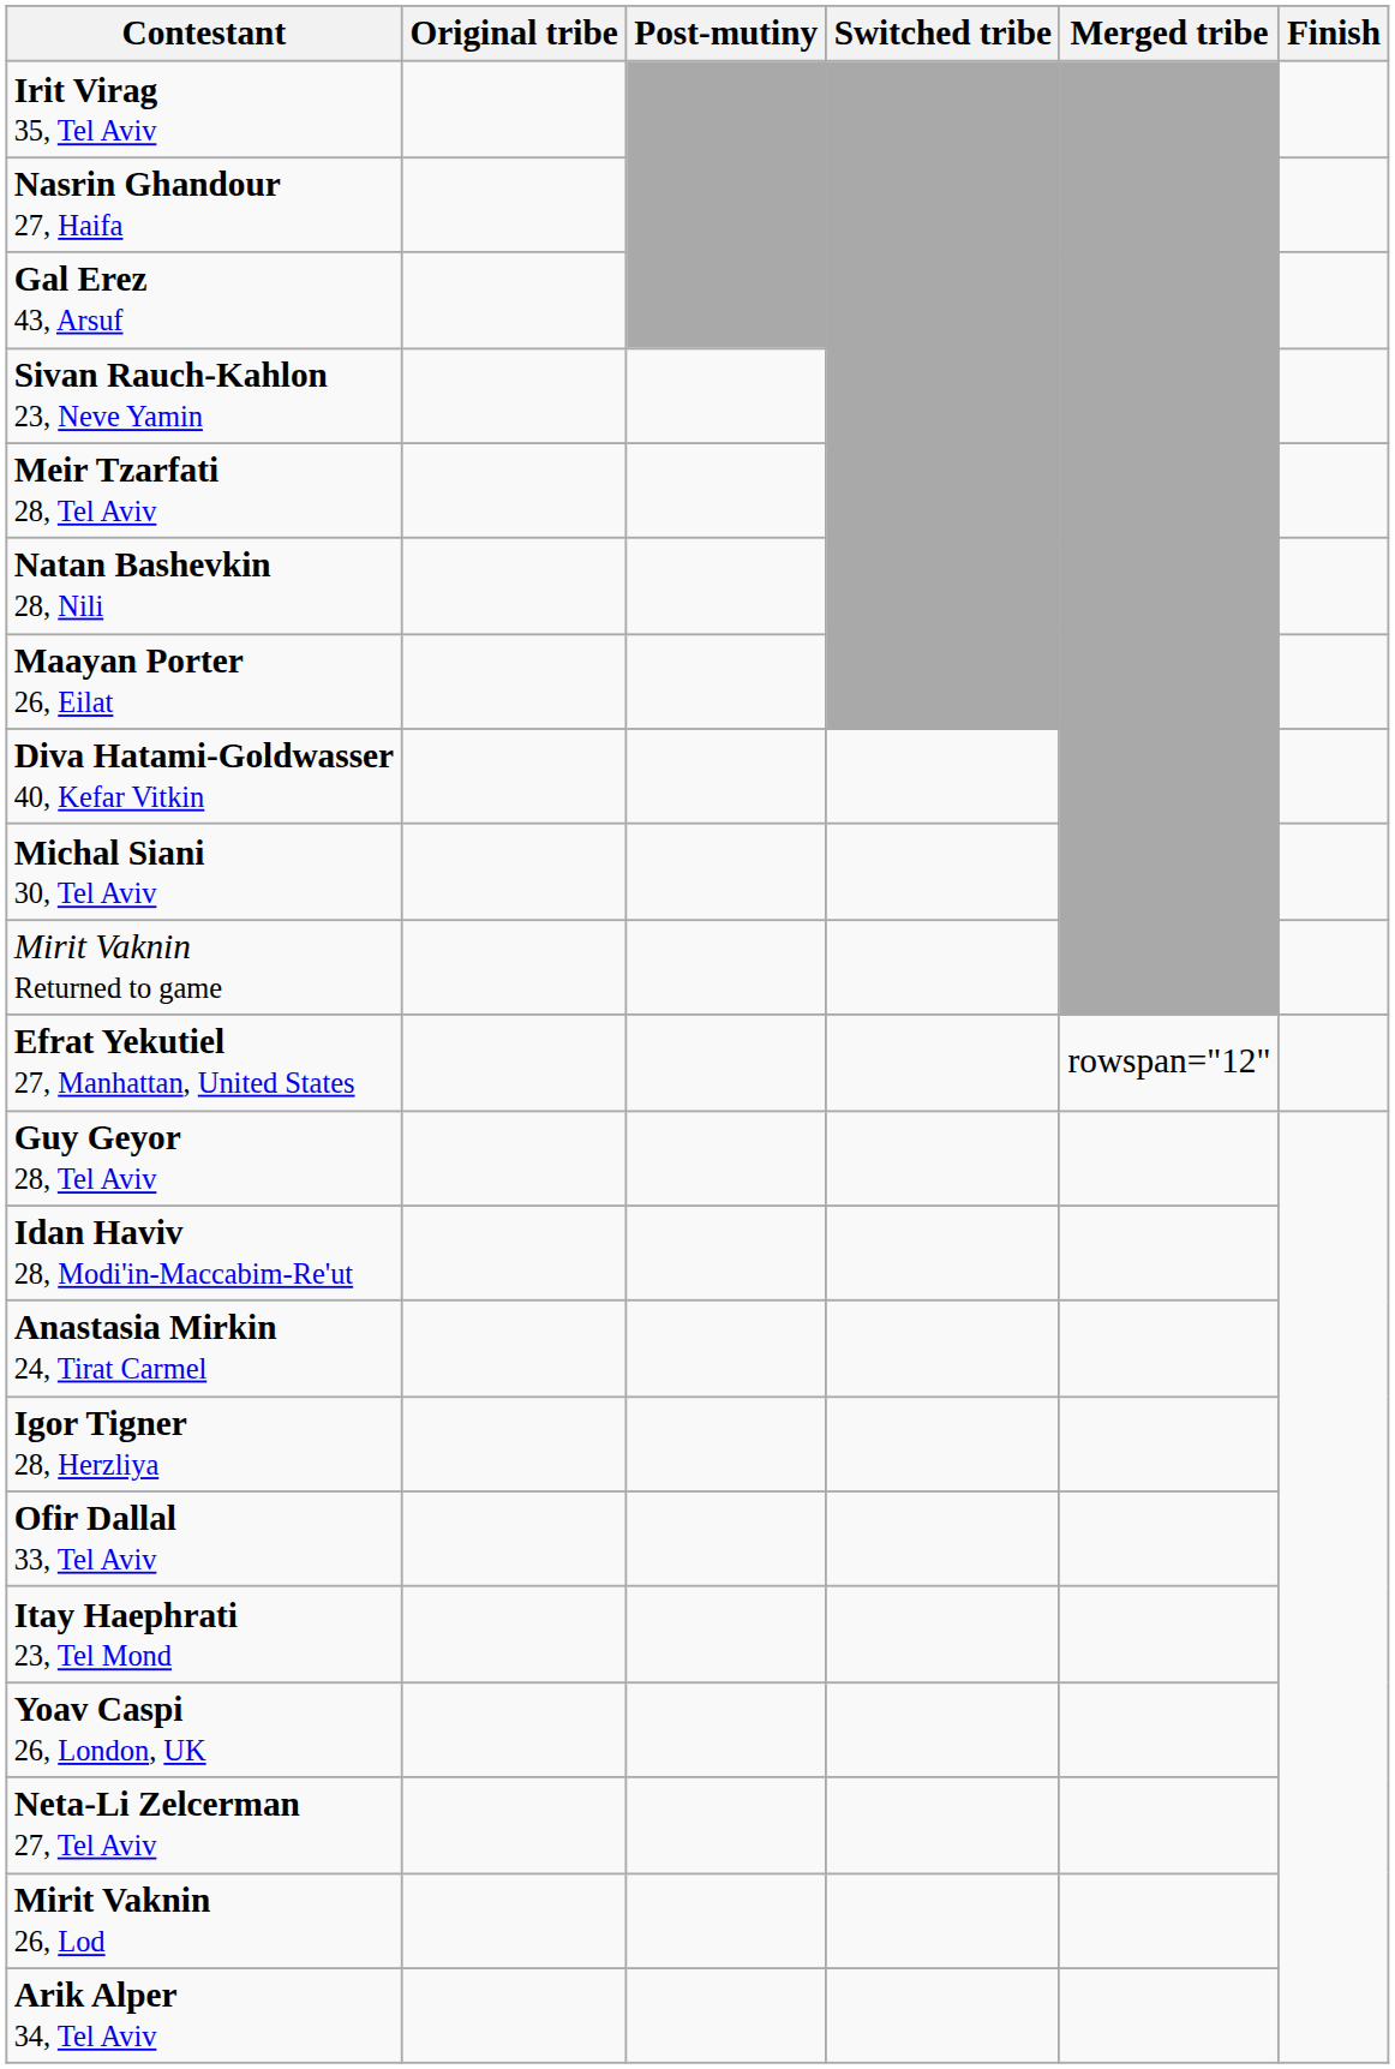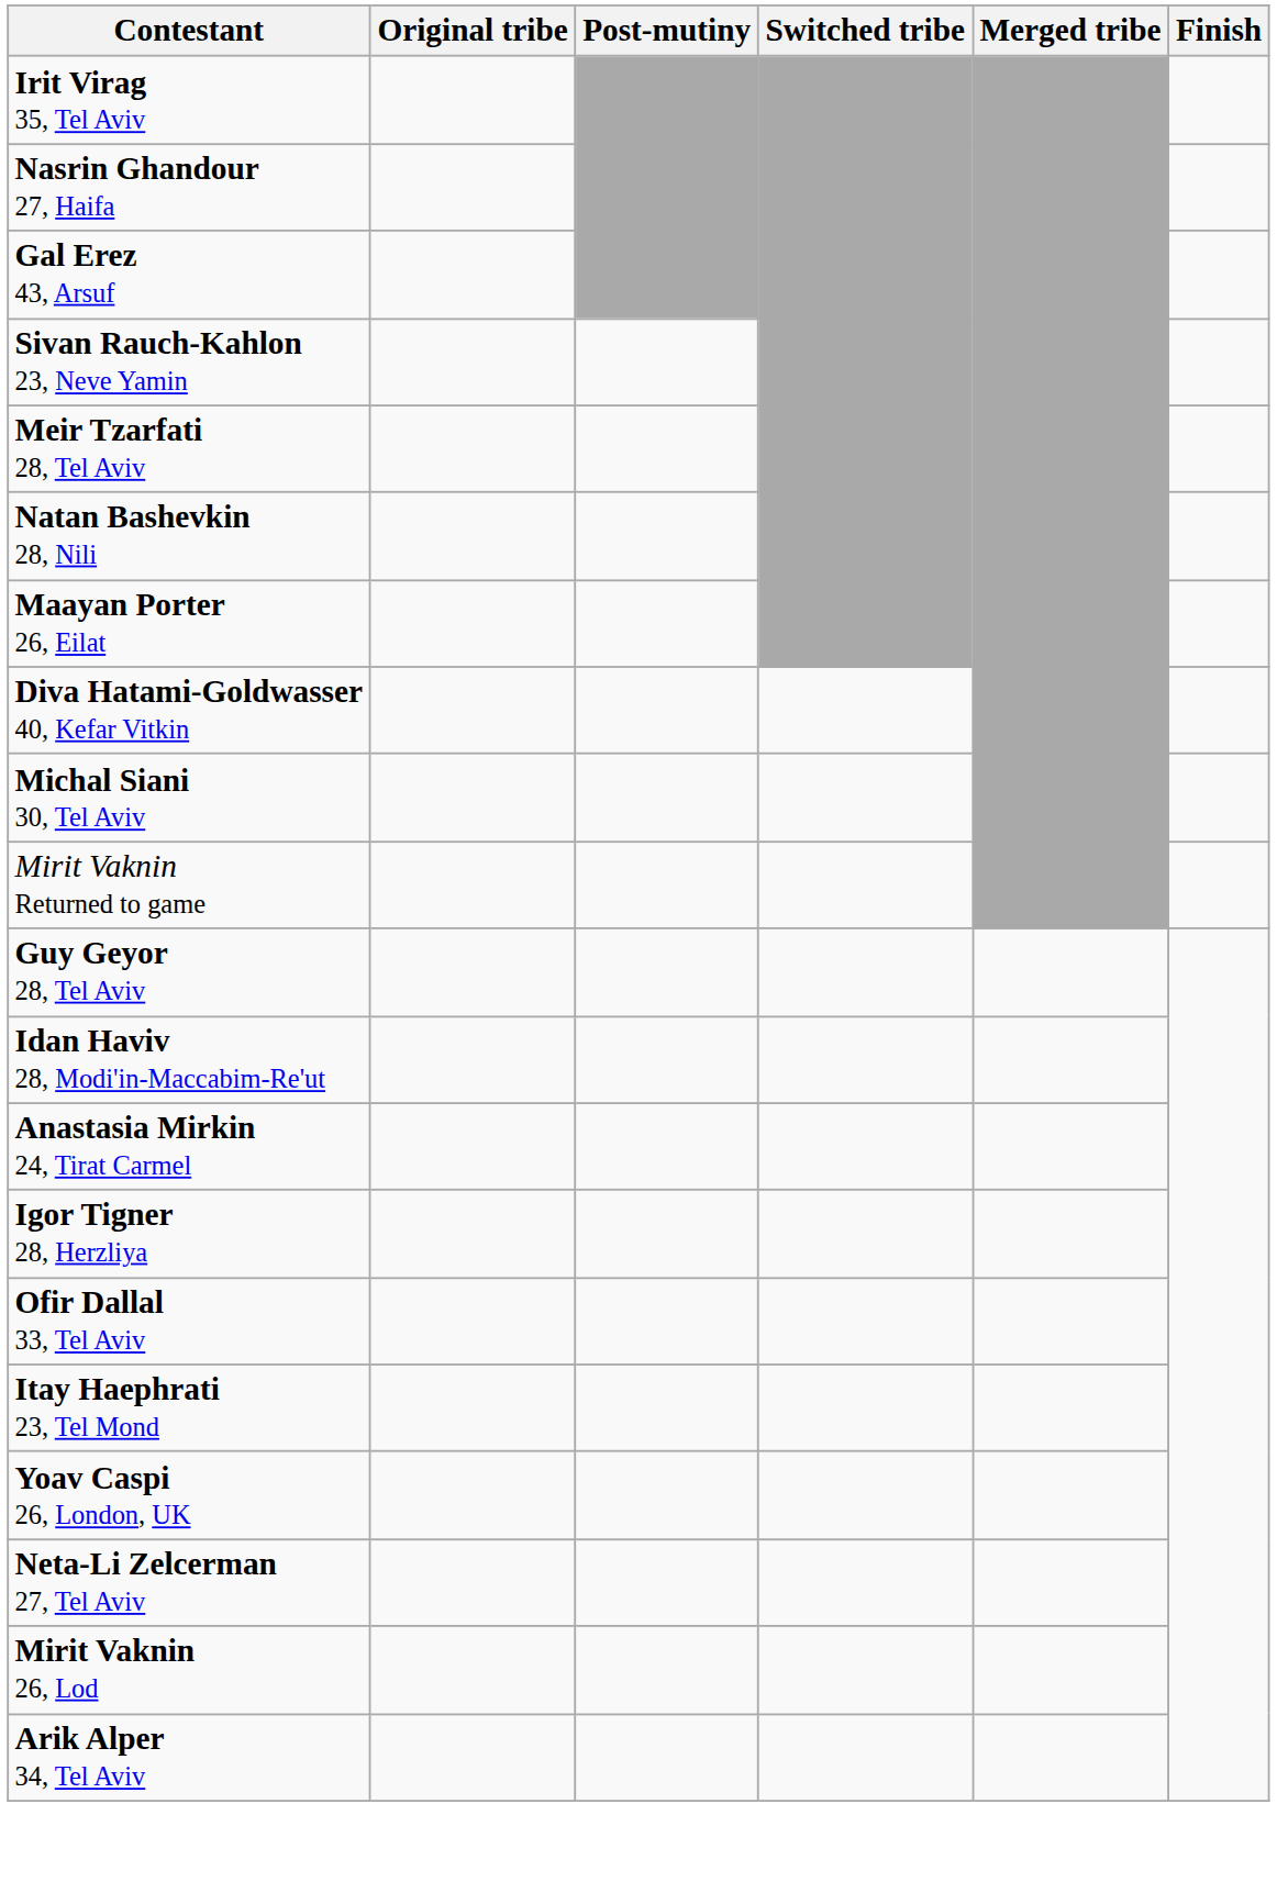- row: Efrat Yekutiel 27, Manhattan, United States | rowspan="12"
